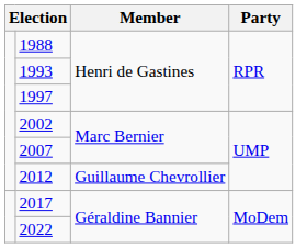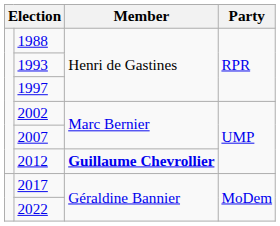2012 | Member: normal -> bold
